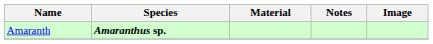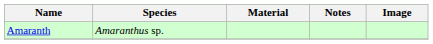Amaranth | Species: bold -> normal
